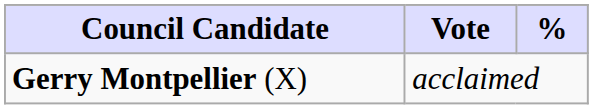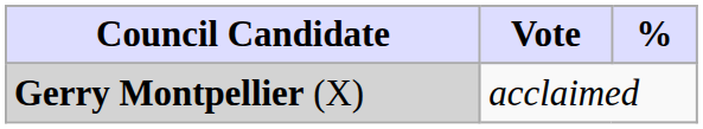Gerry Montpellier (X) | Council Candidate: no background -> lightgrey background
